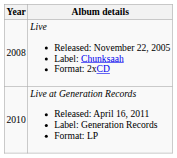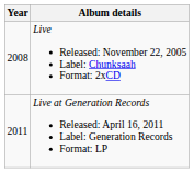row 3 | Year: 2010 -> 2011
